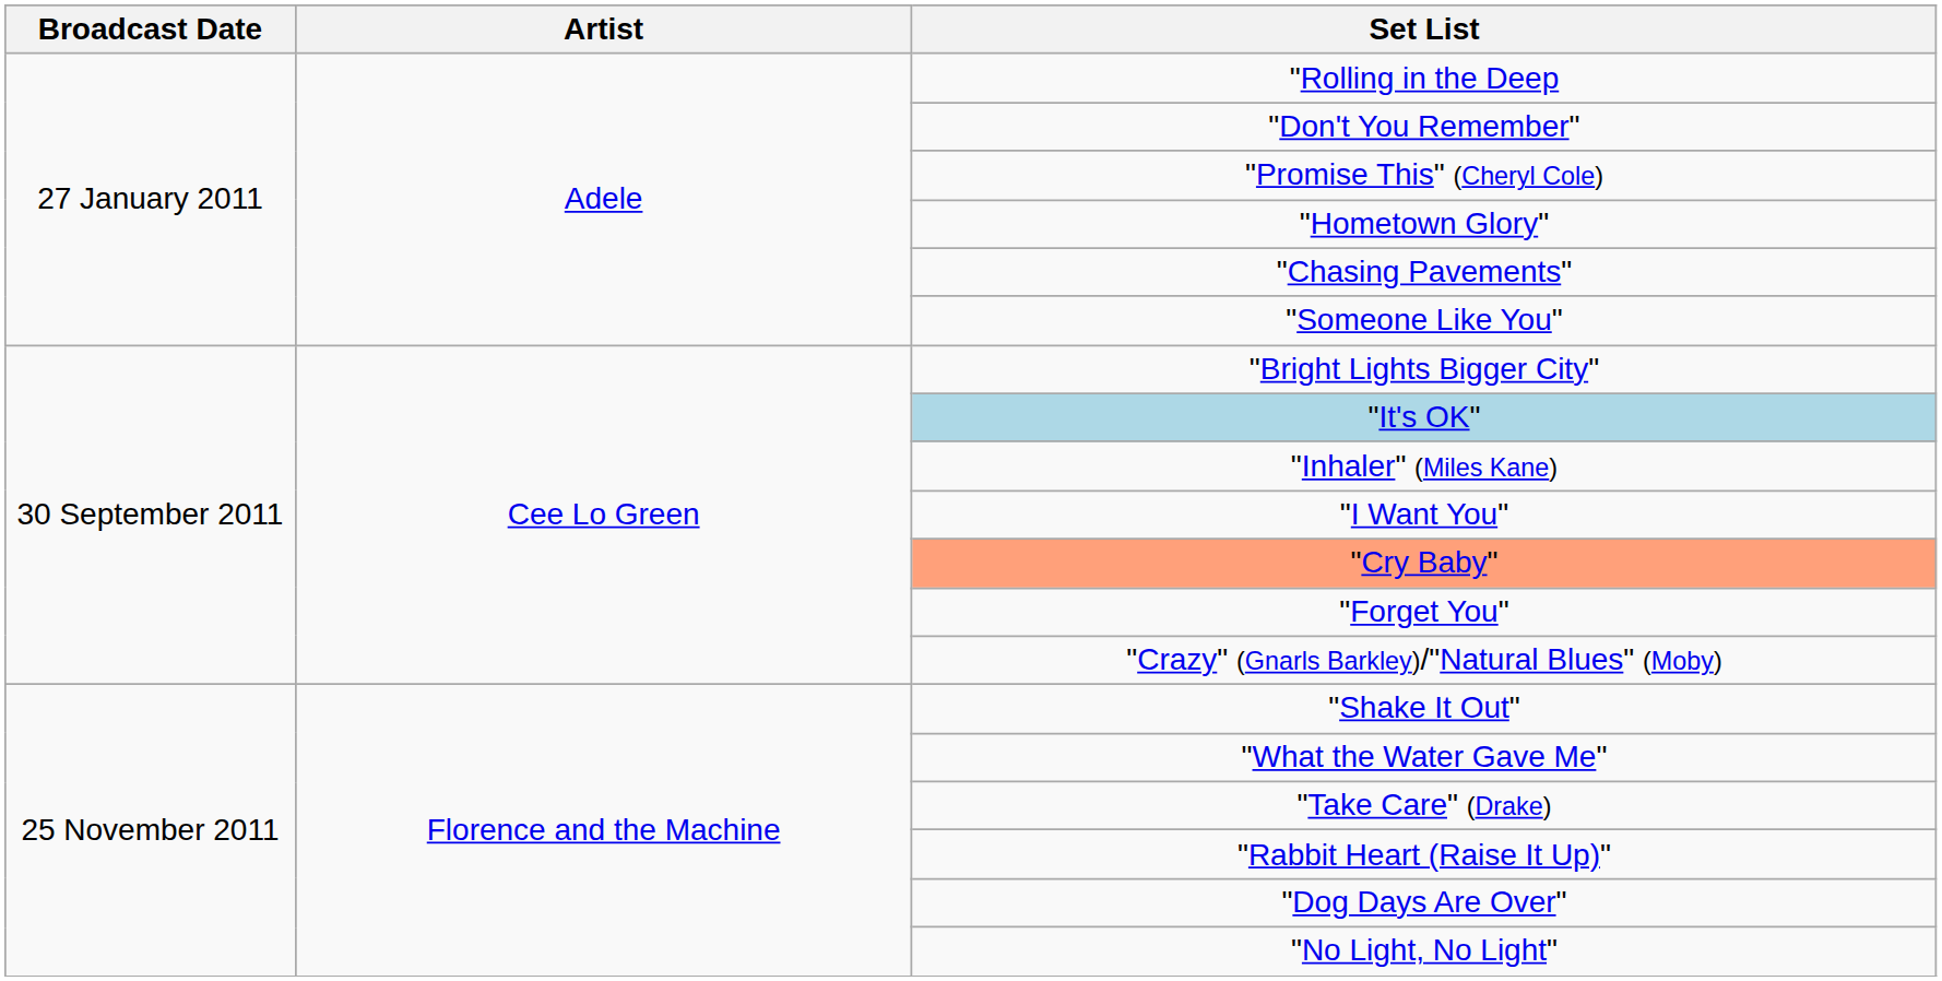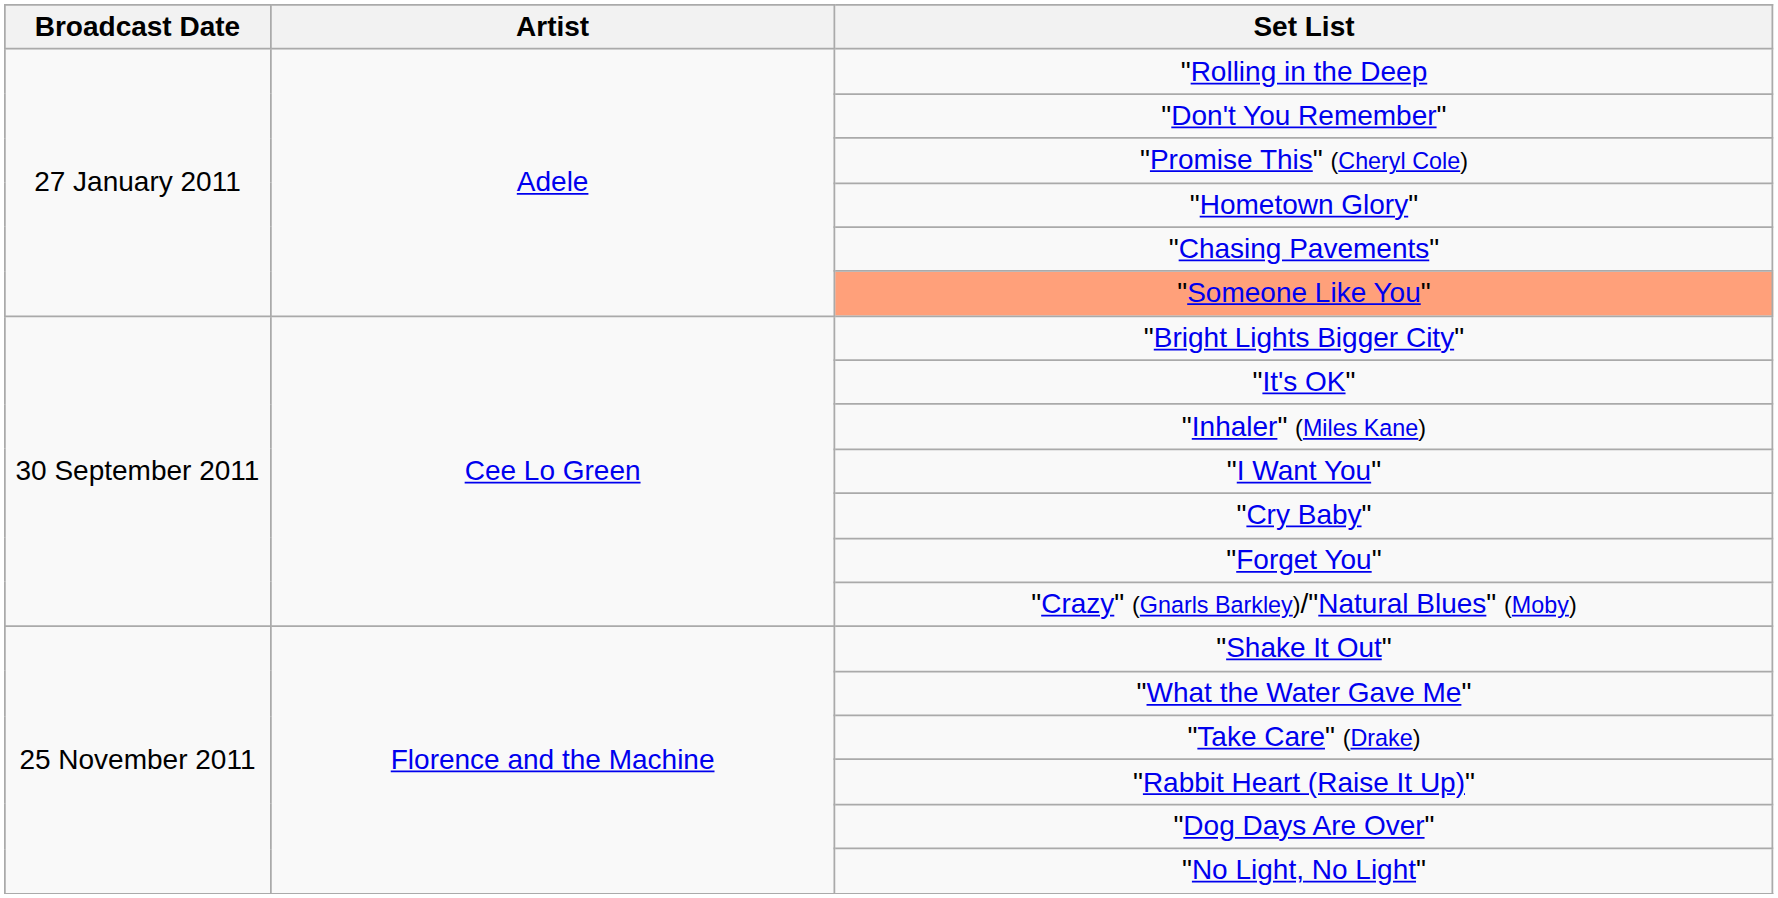"Someone Like You" | Set List: no background -> lightsalmon background
"It's OK" | Set List: lightblue background -> no background
"Cry Baby" | Set List: lightsalmon background -> no background
